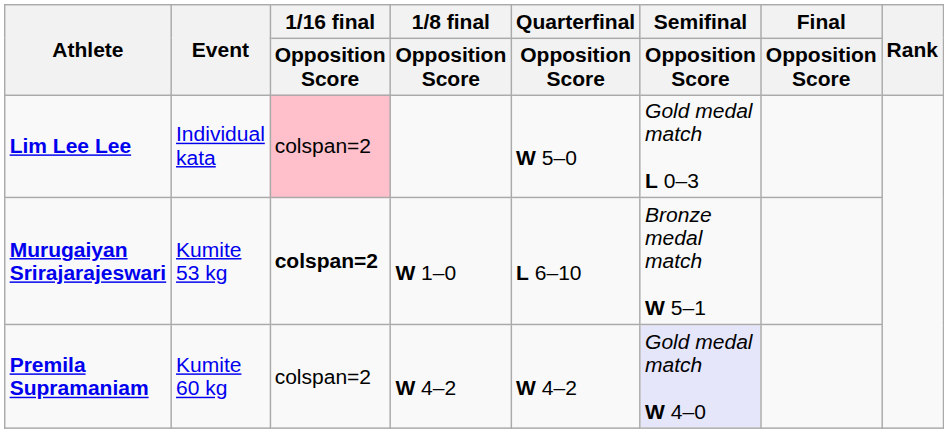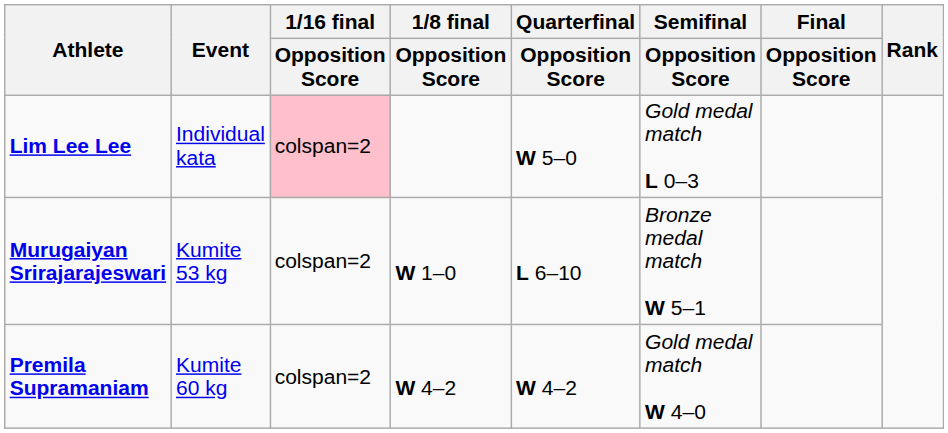Murugaiyan Srirajarajeswari | 1/16 final / Opposition Score: bold -> normal
Premila Supramaniam | Semifinal / Opposition Score: lavender background -> no background
